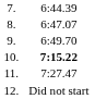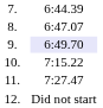9. | column 2: no background -> lavender background
10. | column 2: bold -> normal
